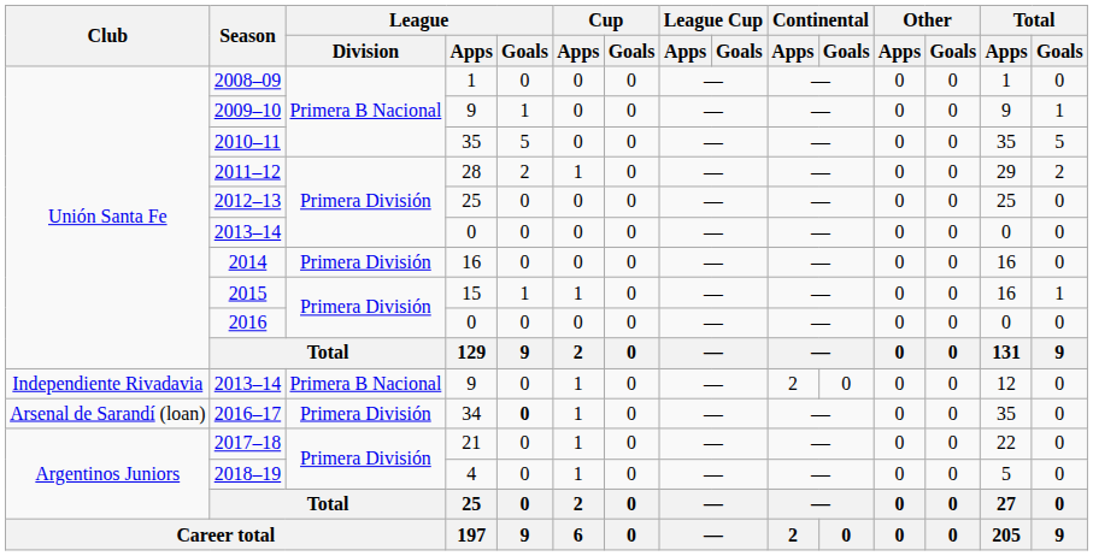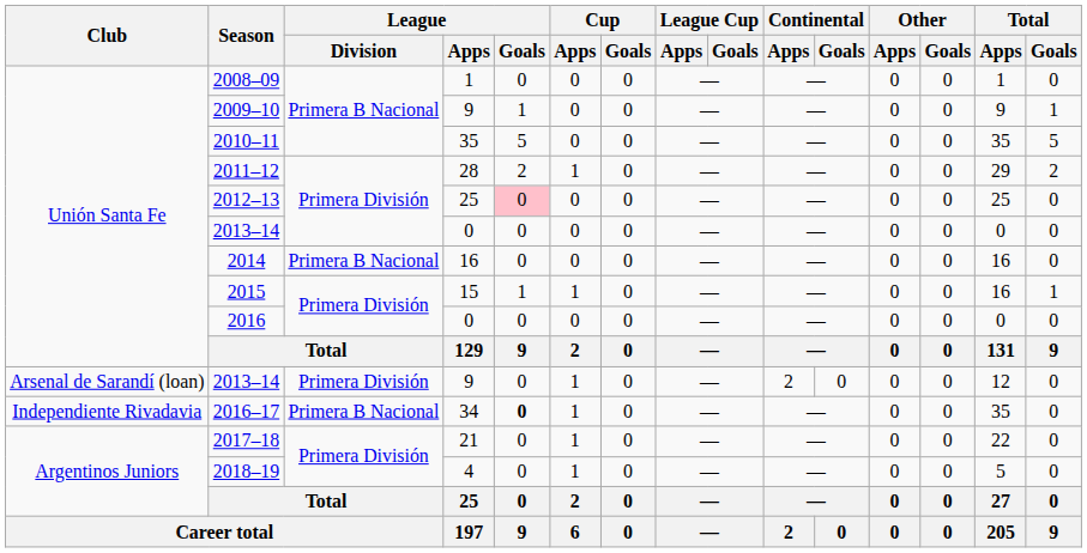2012–13 | League / Goals: no background -> pink background
2014 | League / Division: Primera División -> Primera B Nacional
2013–14 / 9 | Club: Independiente Rivadavia -> Arsenal de Sarandí (loan)
2013–14 / 9 | League / Division: Primera B Nacional -> Primera División
2016–17 | Club: Arsenal de Sarandí (loan) -> Independiente Rivadavia
2016–17 | League / Division: Primera División -> Primera B Nacional
